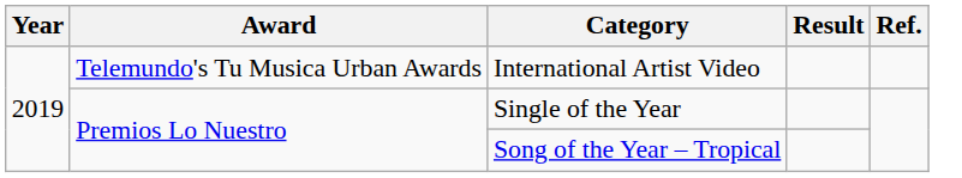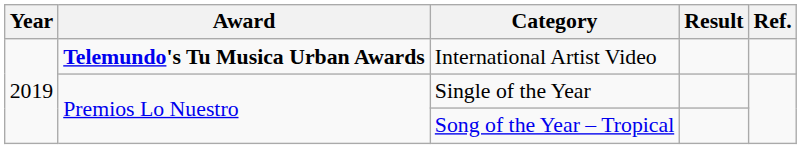International Artist Video | Award: normal -> bold
